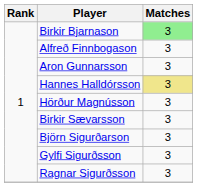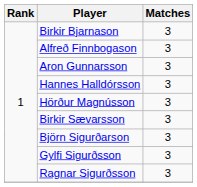Birkir Bjarnason | Matches: lightgreen background -> no background
Hannes Halldórsson | Matches: khaki background -> no background
